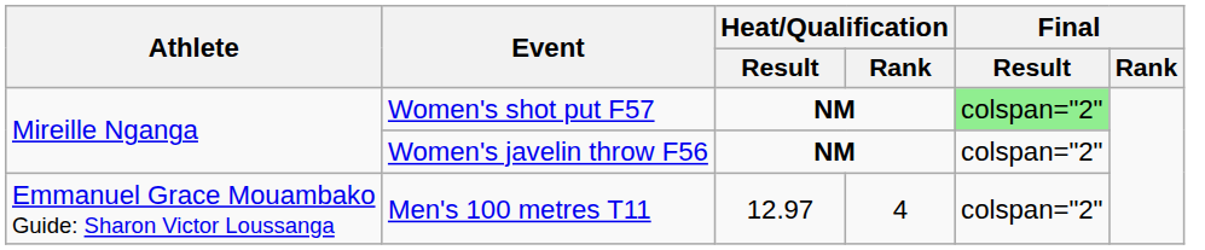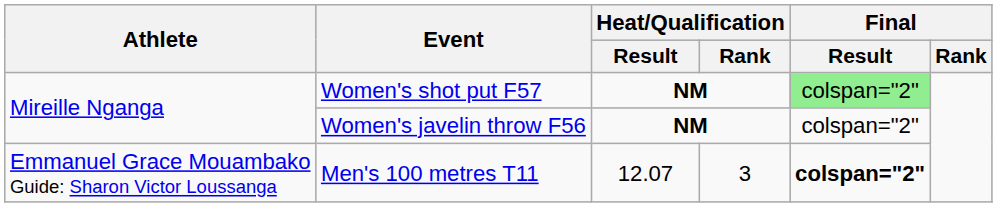Men's 100 metres T11 | Heat/Qualification / Result: 12.97 -> 12.07
Men's 100 metres T11 | Heat/Qualification / Rank: 4 -> 3
Men's 100 metres T11 | Final / Result: normal -> bold
